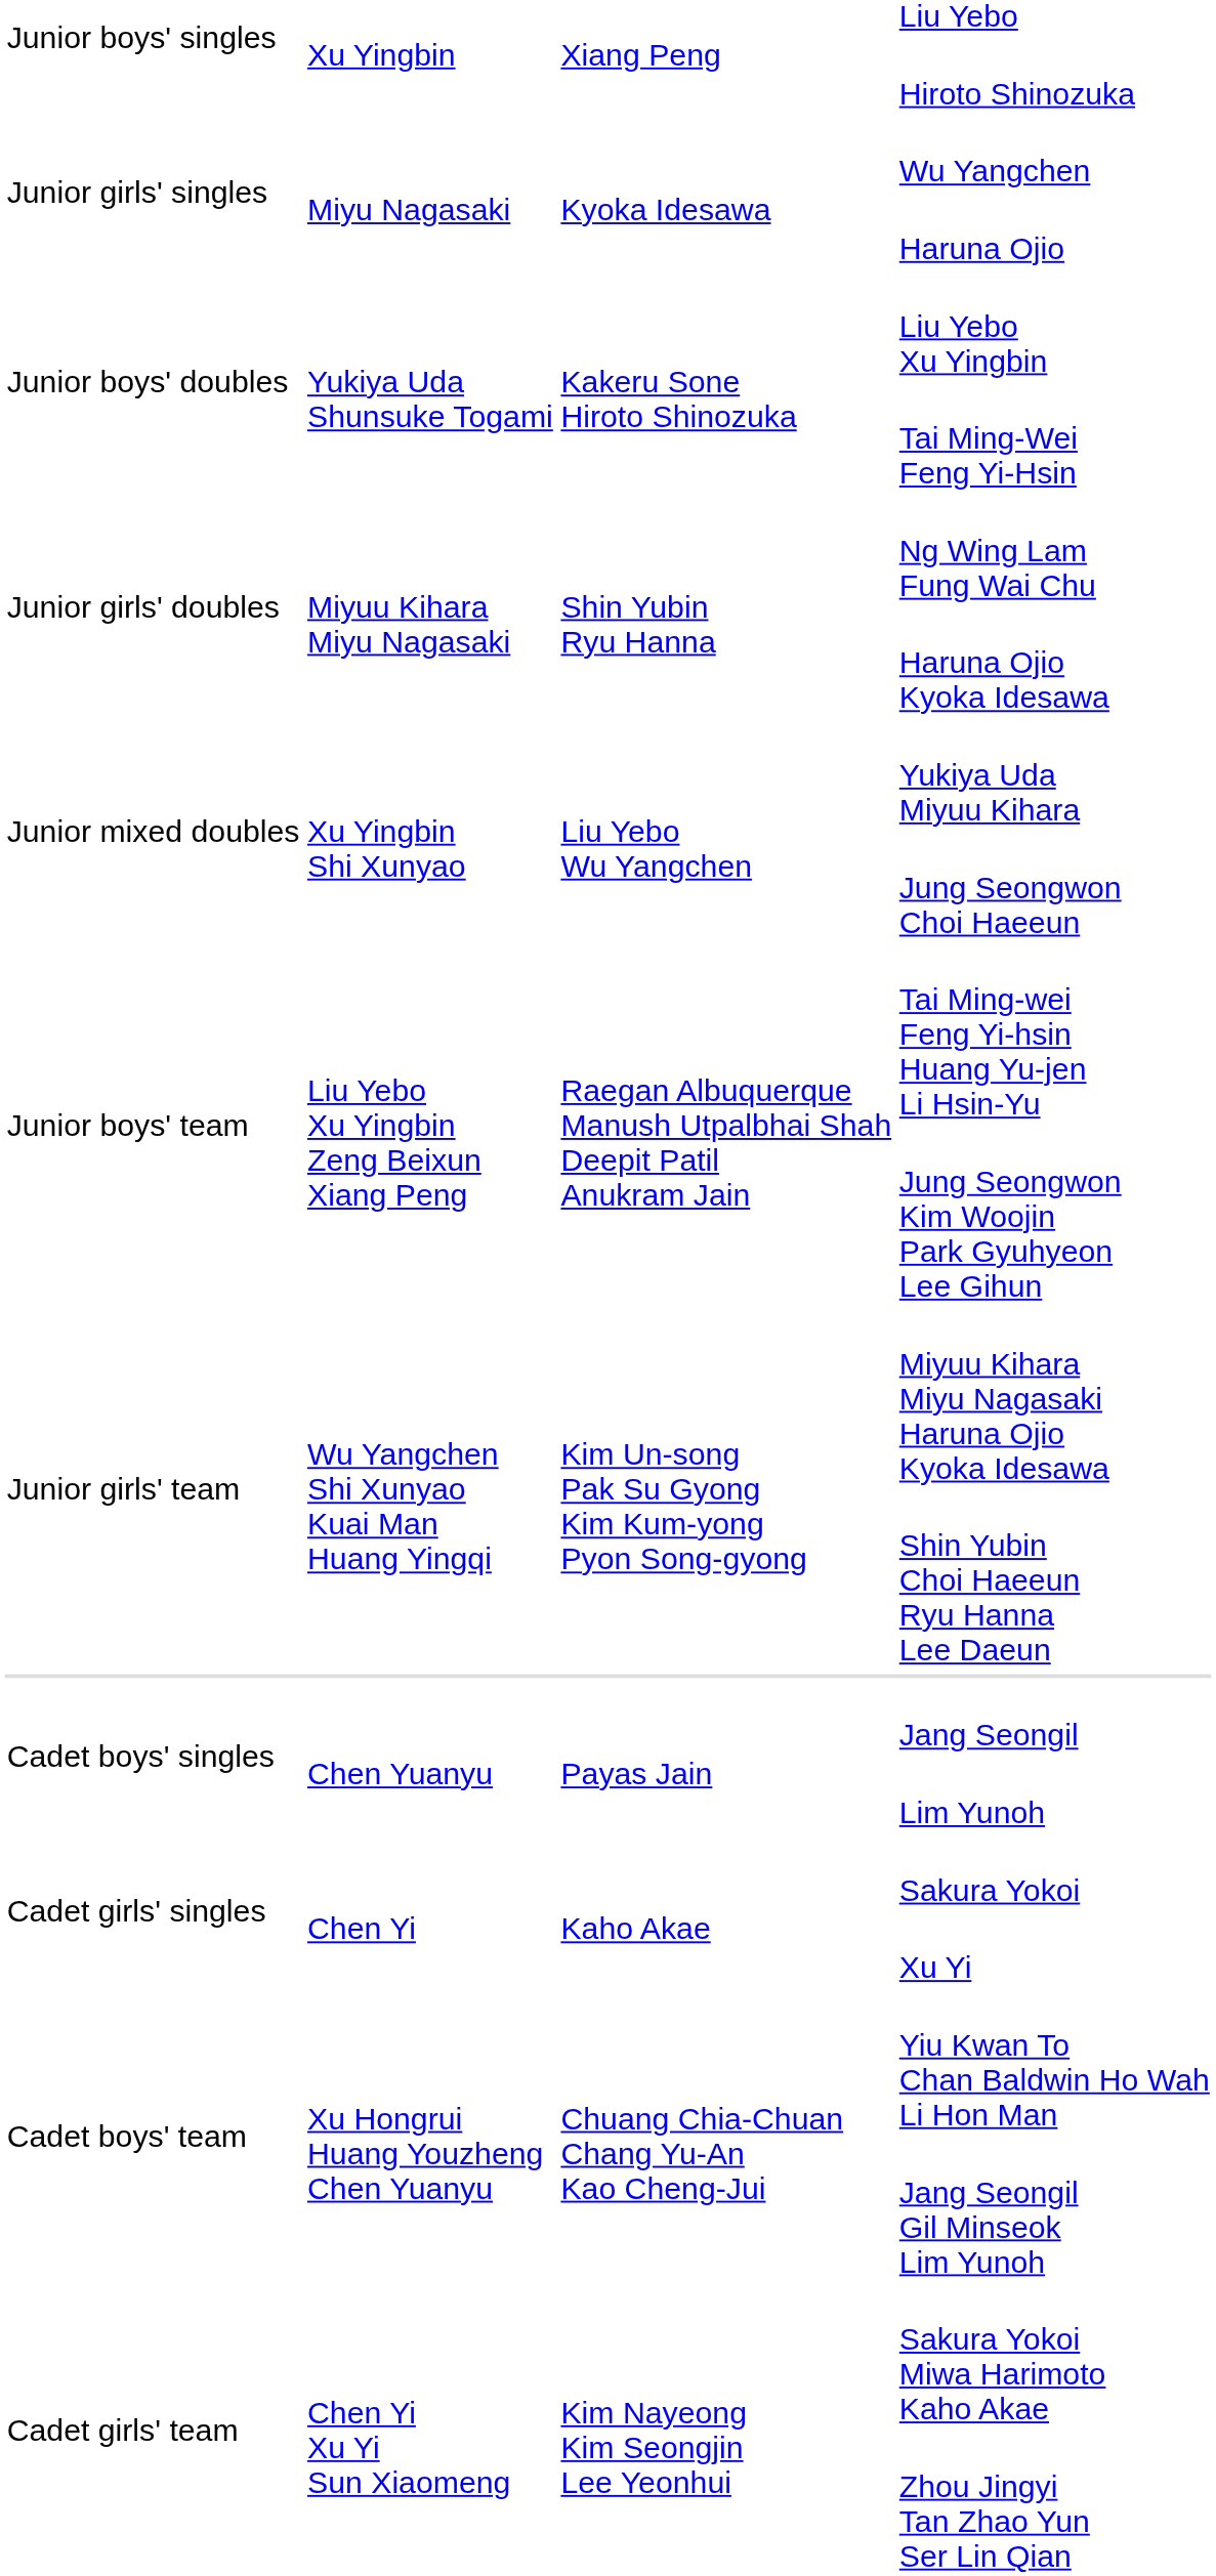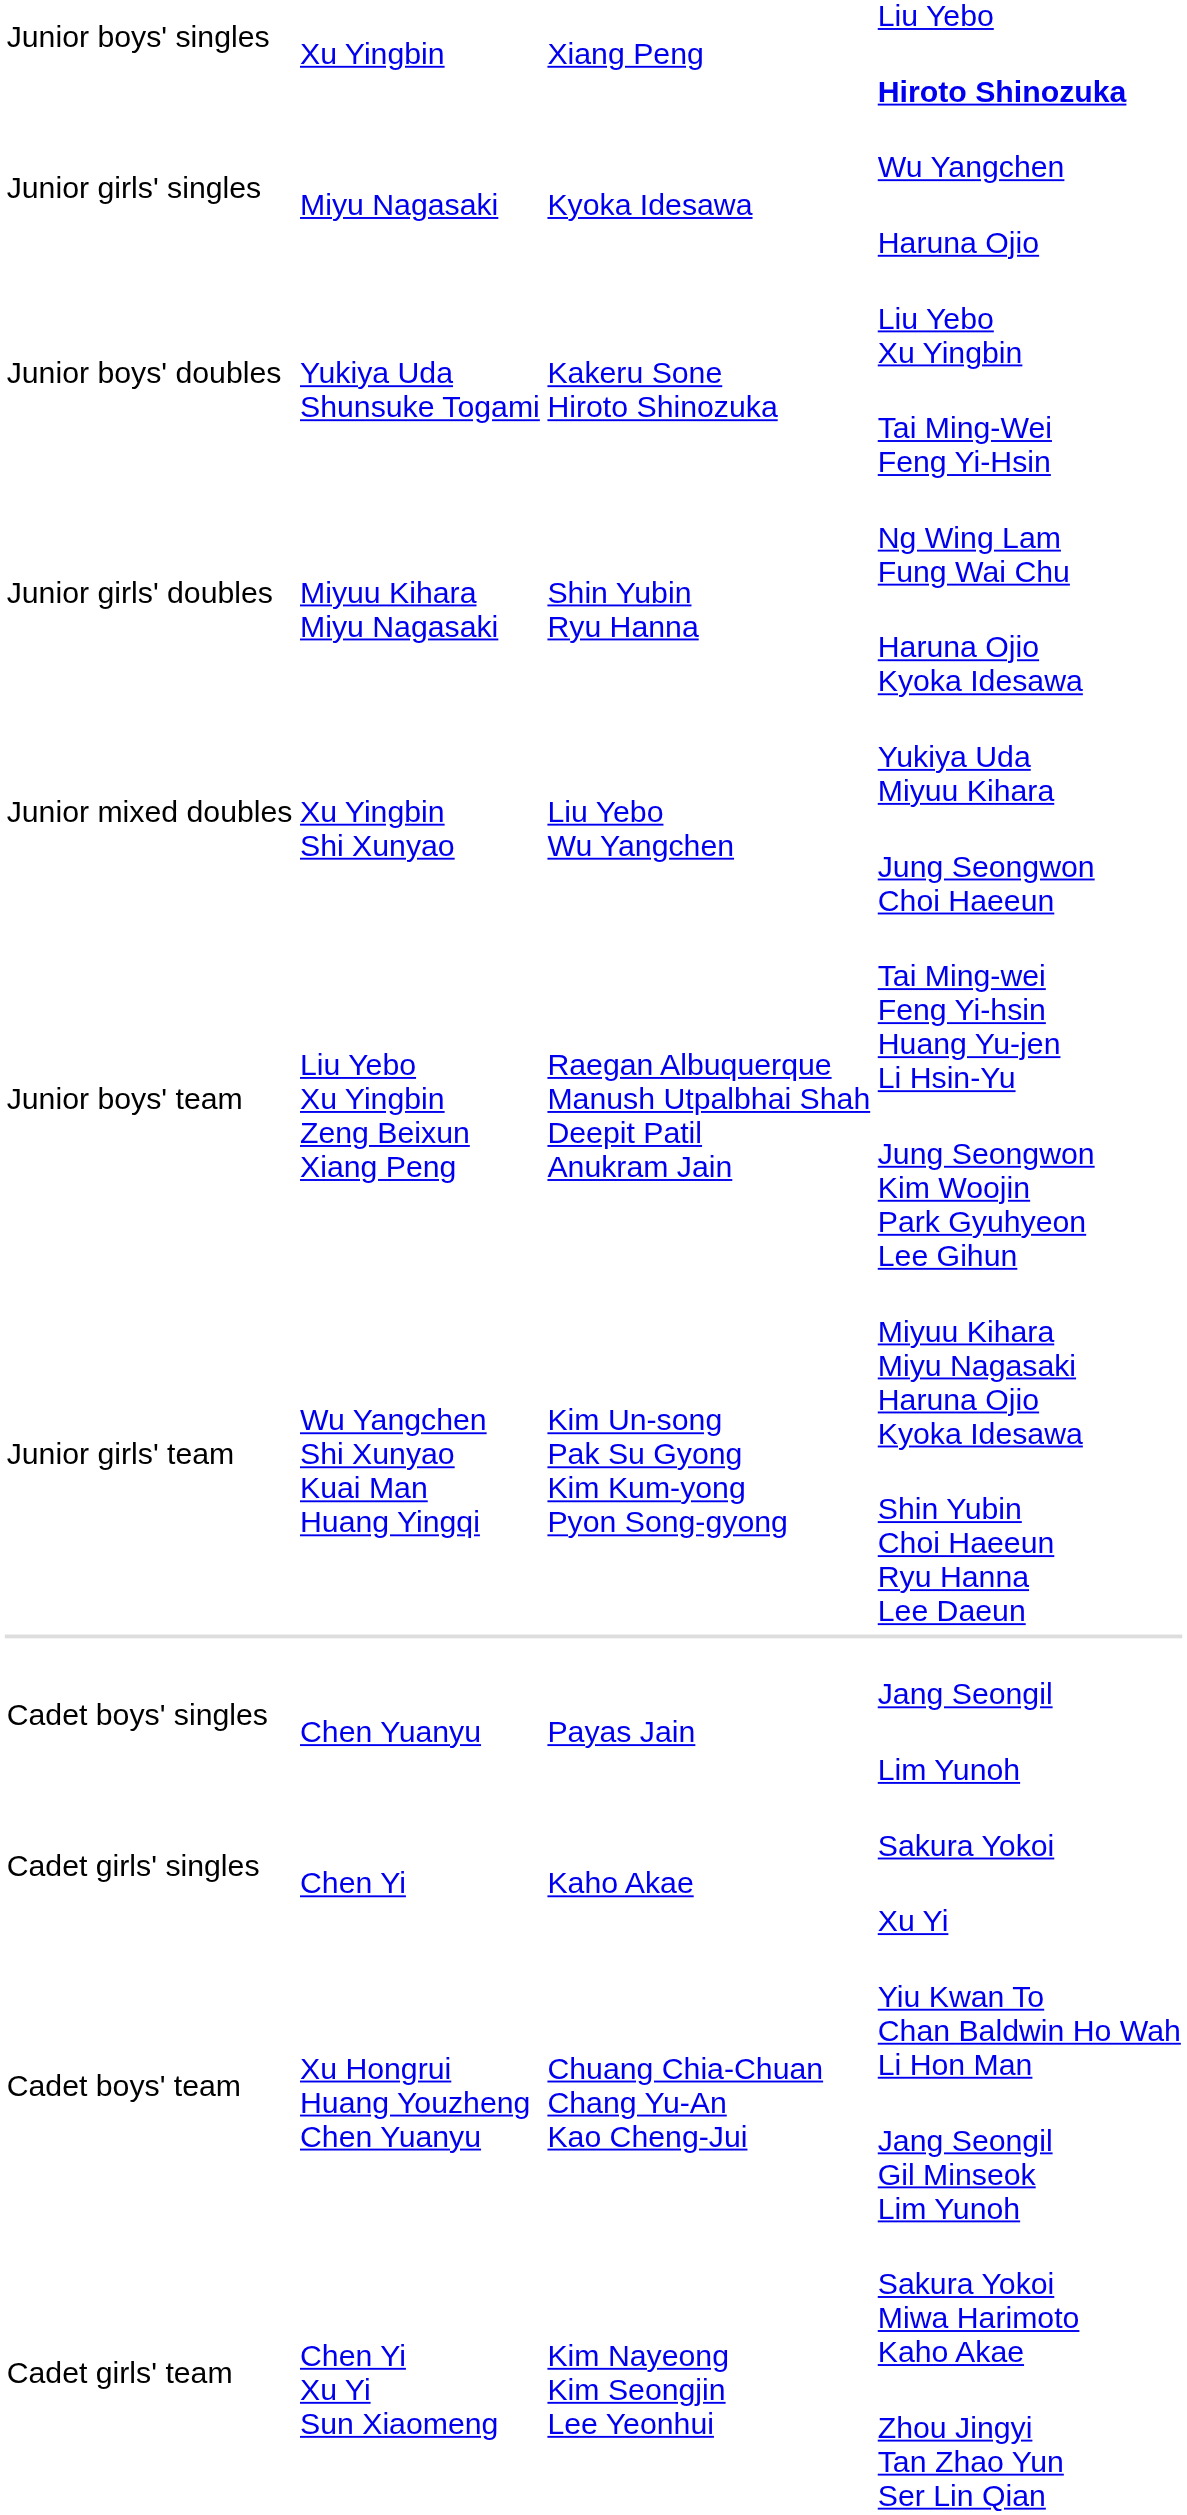Hiroto Shinozuka | column 4: normal -> bold
